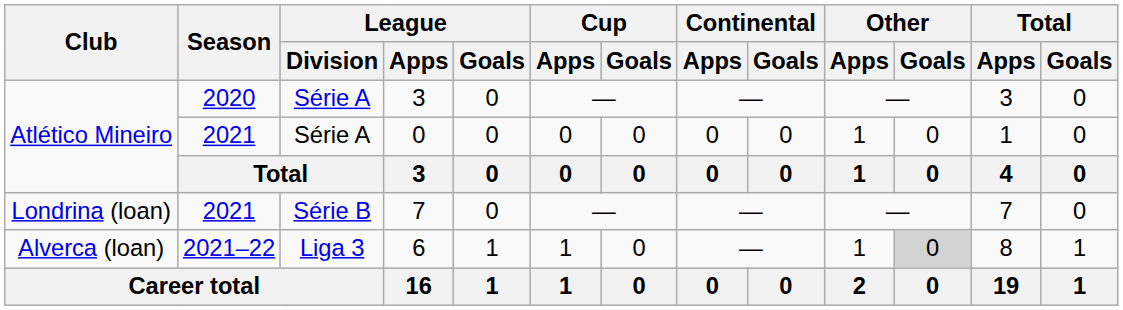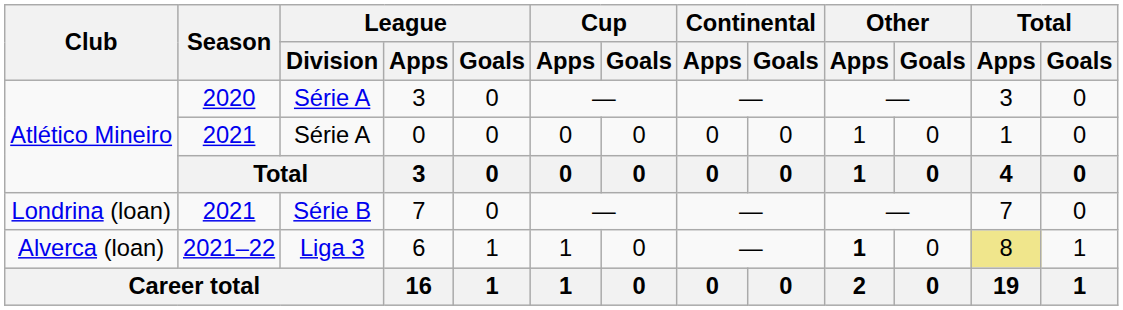6 | Other / Apps: normal -> bold
6 | Other / Goals: lightgrey background -> no background
6 | Total / Apps: no background -> khaki background
